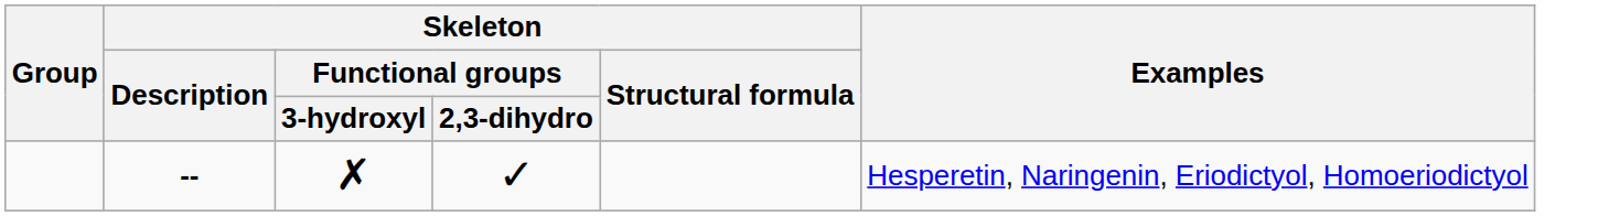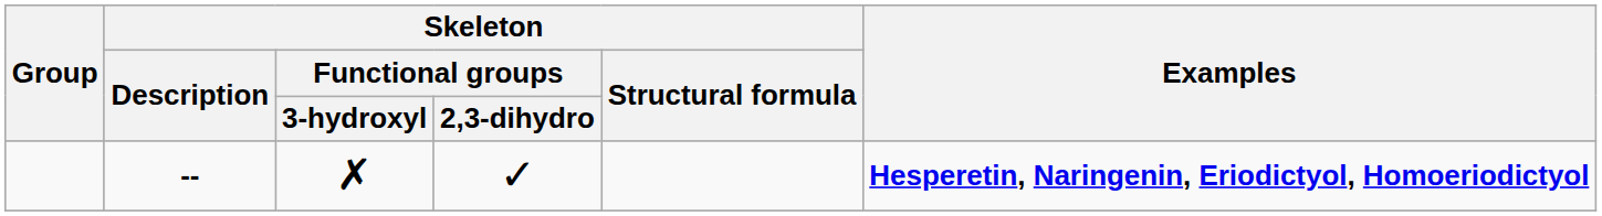row 4 | Examples: normal -> bold
